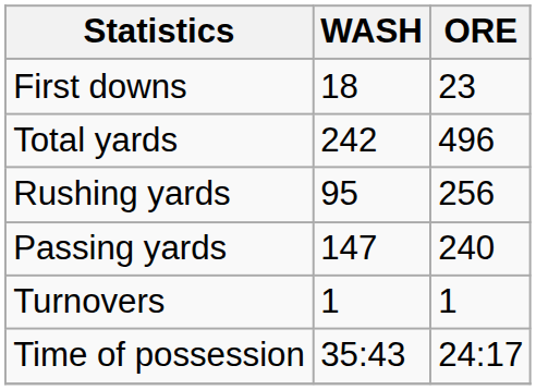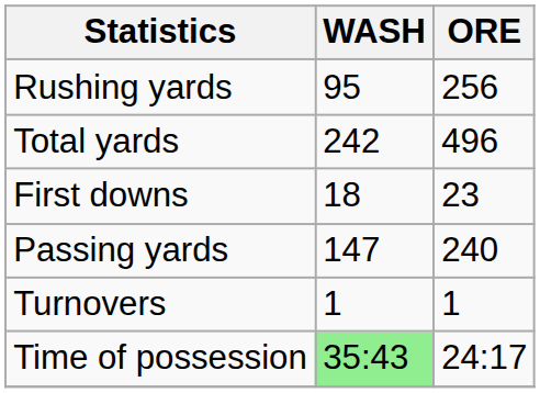rows swapped: First downs <-> Rushing yards
Time of possession | WASH: no background -> lightgreen background
